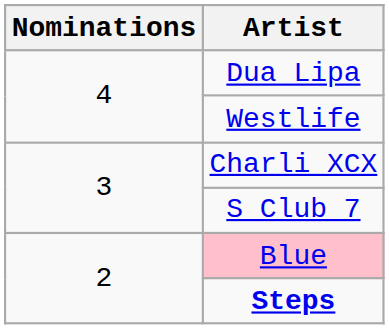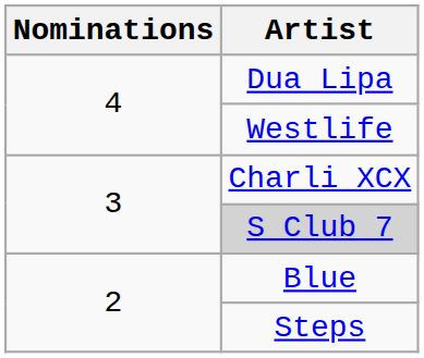S Club 7 | Artist: no background -> lightgrey background
Blue | Artist: pink background -> no background
Steps | Artist: bold -> normal
